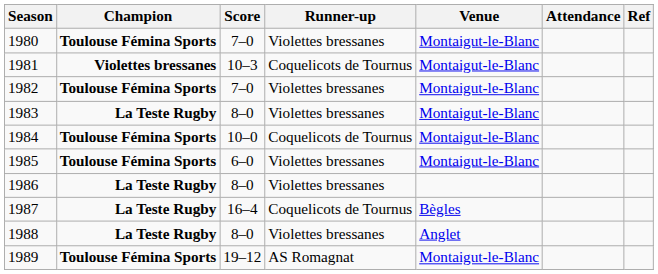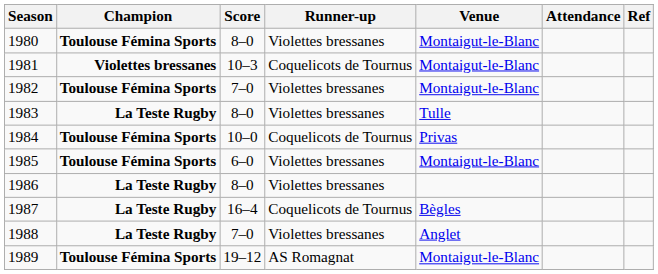1980 | Score: 7–0 -> 8–0
1983 | Venue: Montaigut-le-Blanc -> Tulle
1984 | Venue: Montaigut-le-Blanc -> Privas
1988 | Score: 8–0 -> 7–0
